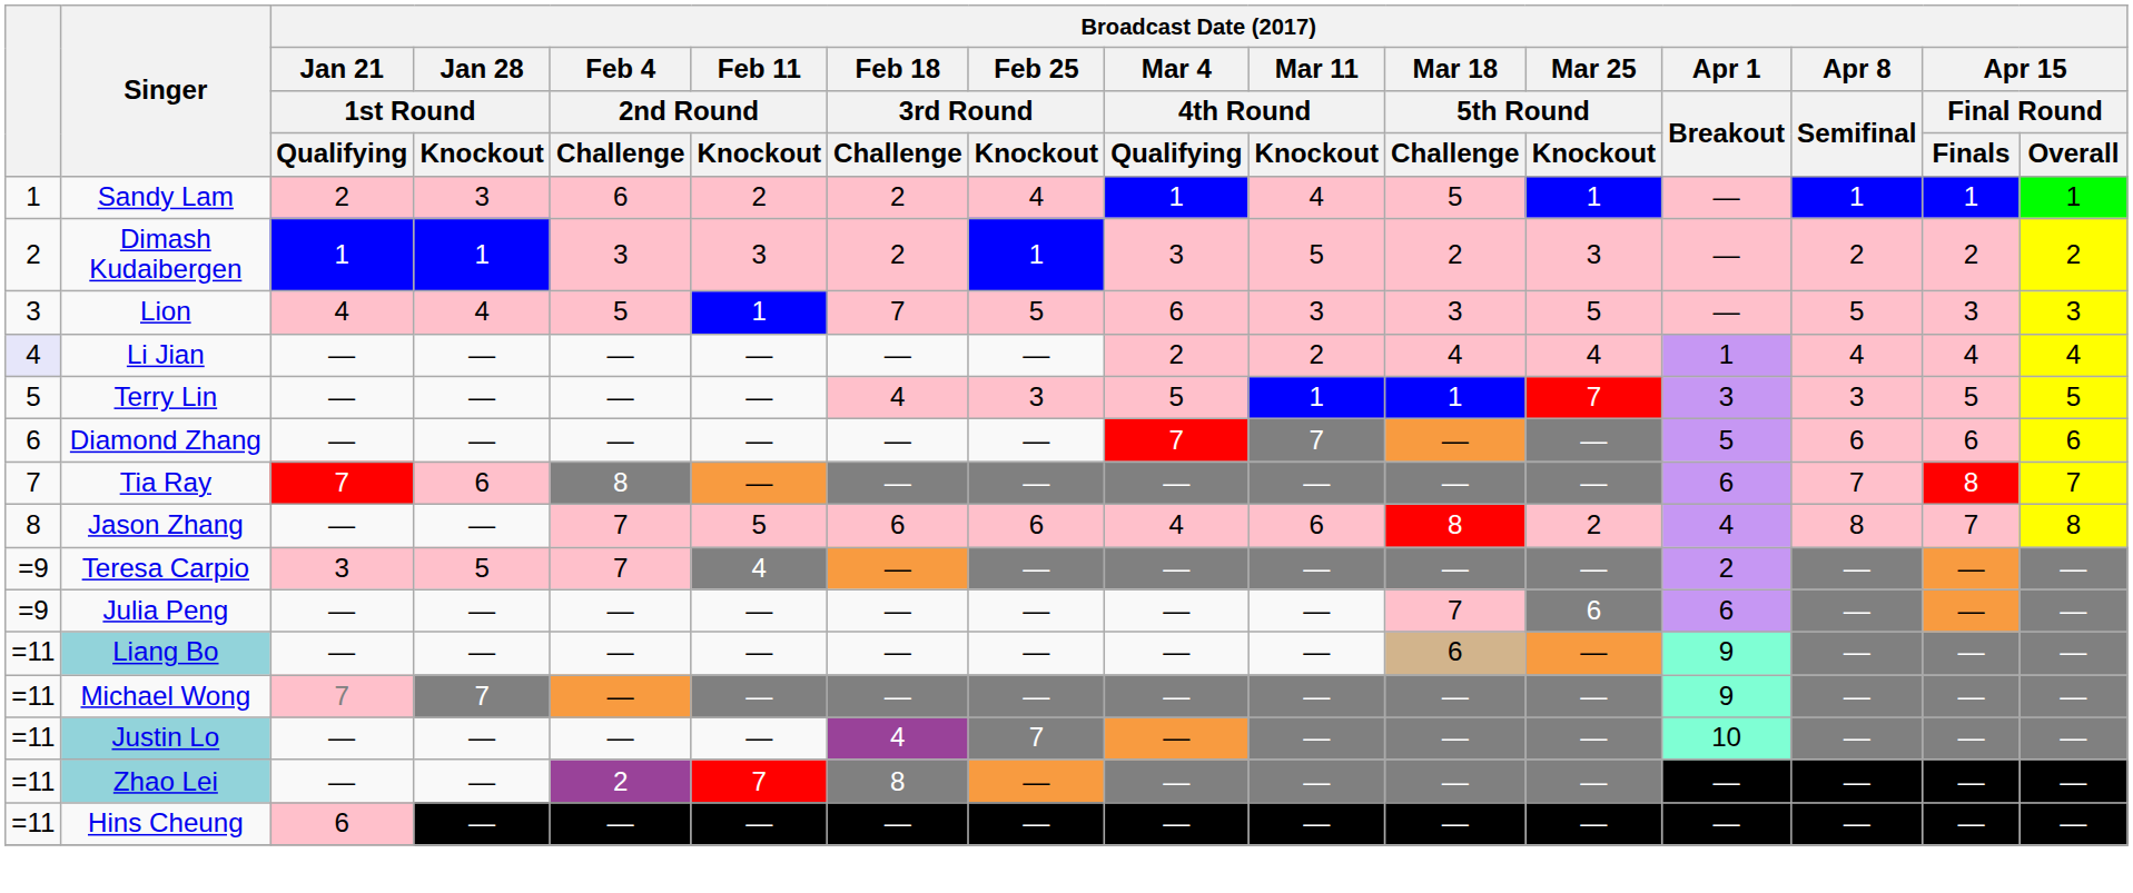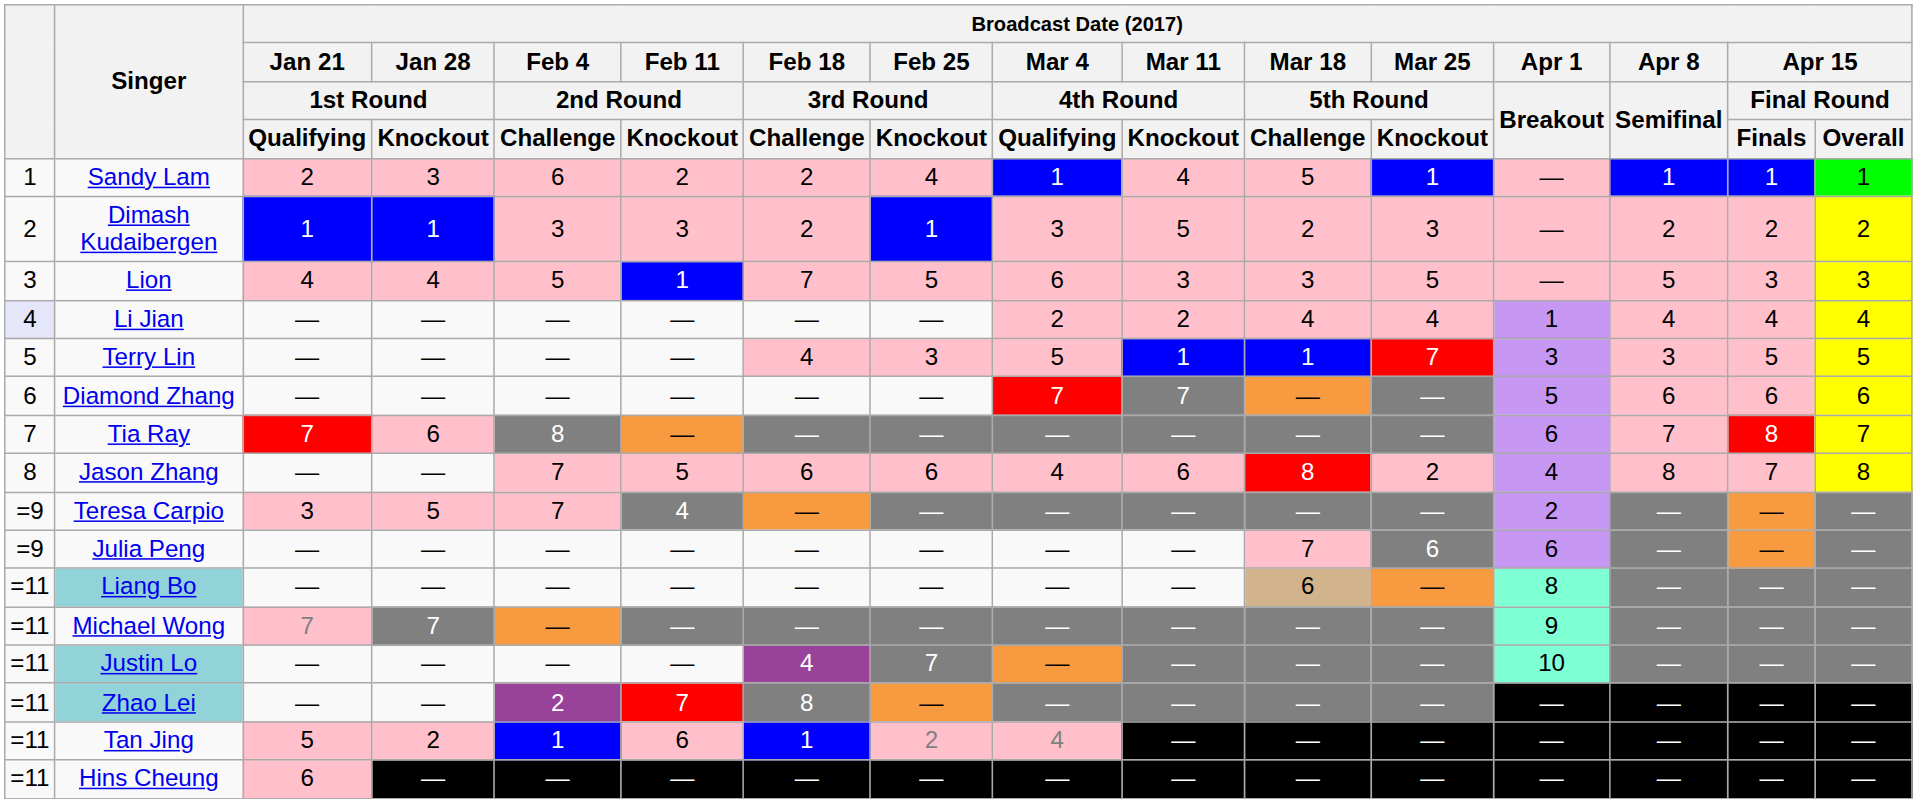Liang Bo | Broadcast Date (2017) / Apr 1 / Breakout: 9 -> 8
+ row: =11 | Tan Jing | 5 | 2 | 1 | 6 | 1 | 2 | 4 | — | — | — | — | — | — | —
